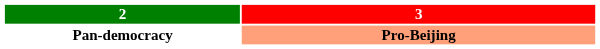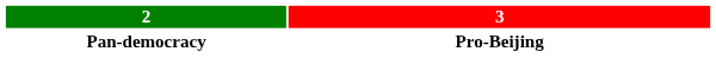Pan-democracy | 3: lightsalmon background -> no background
